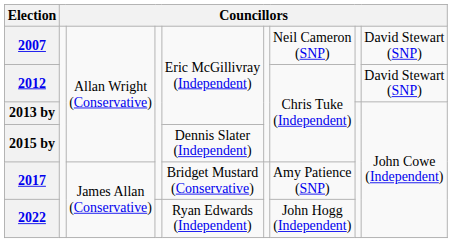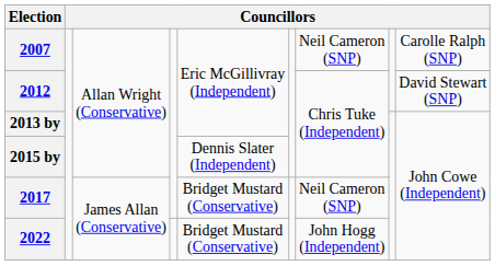2007 | column 9: David Stewart (SNP) -> Carolle Ralph (SNP)
2017 | column 7: Amy Patience (SNP) -> Neil Cameron (SNP)
2022 | column 5: Ryan Edwards (Independent) -> Bridget Mustard (Conservative)
